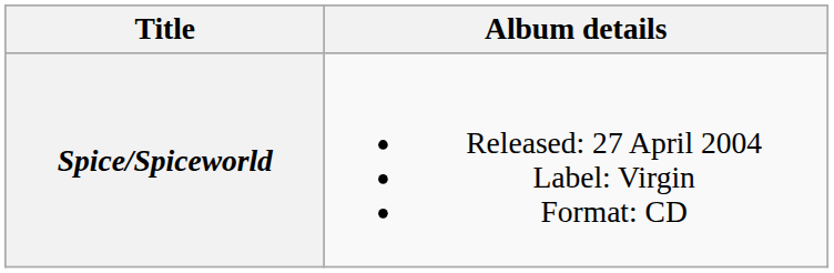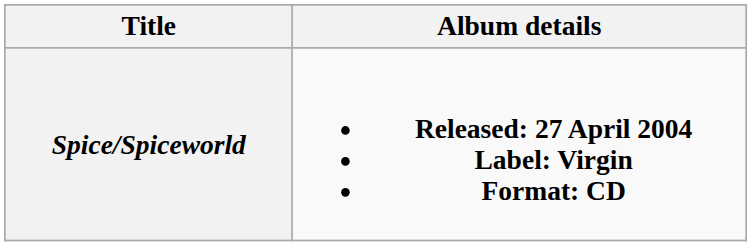Spice/Spiceworld | Album details: normal -> bold
